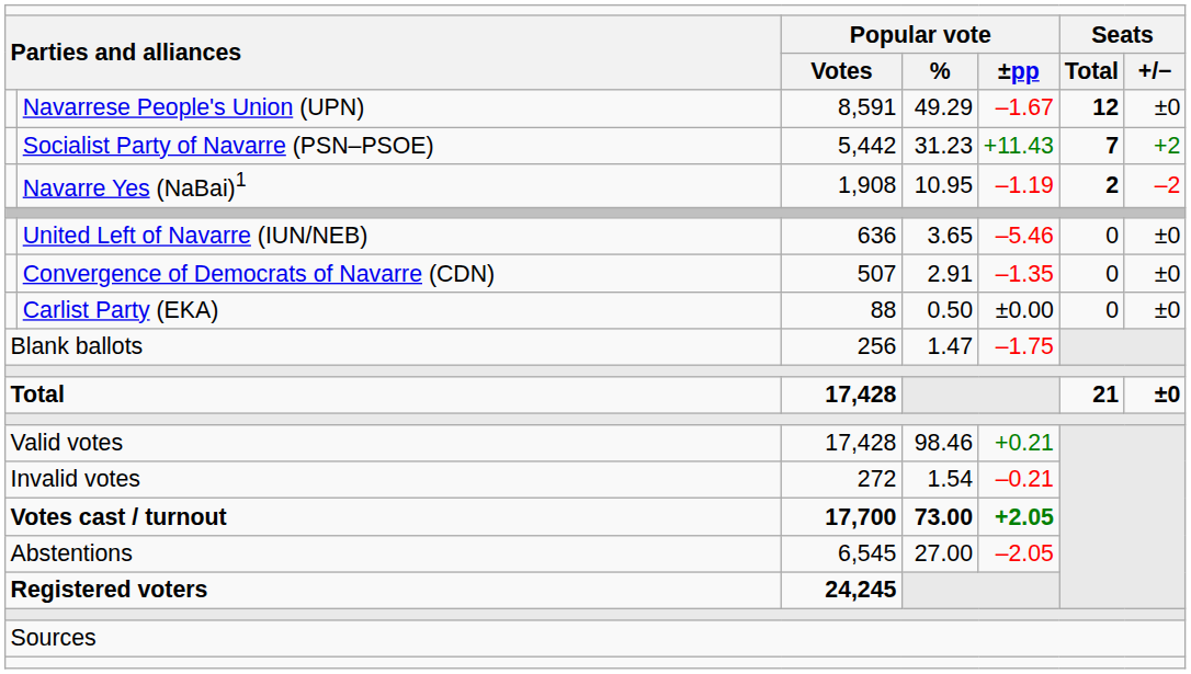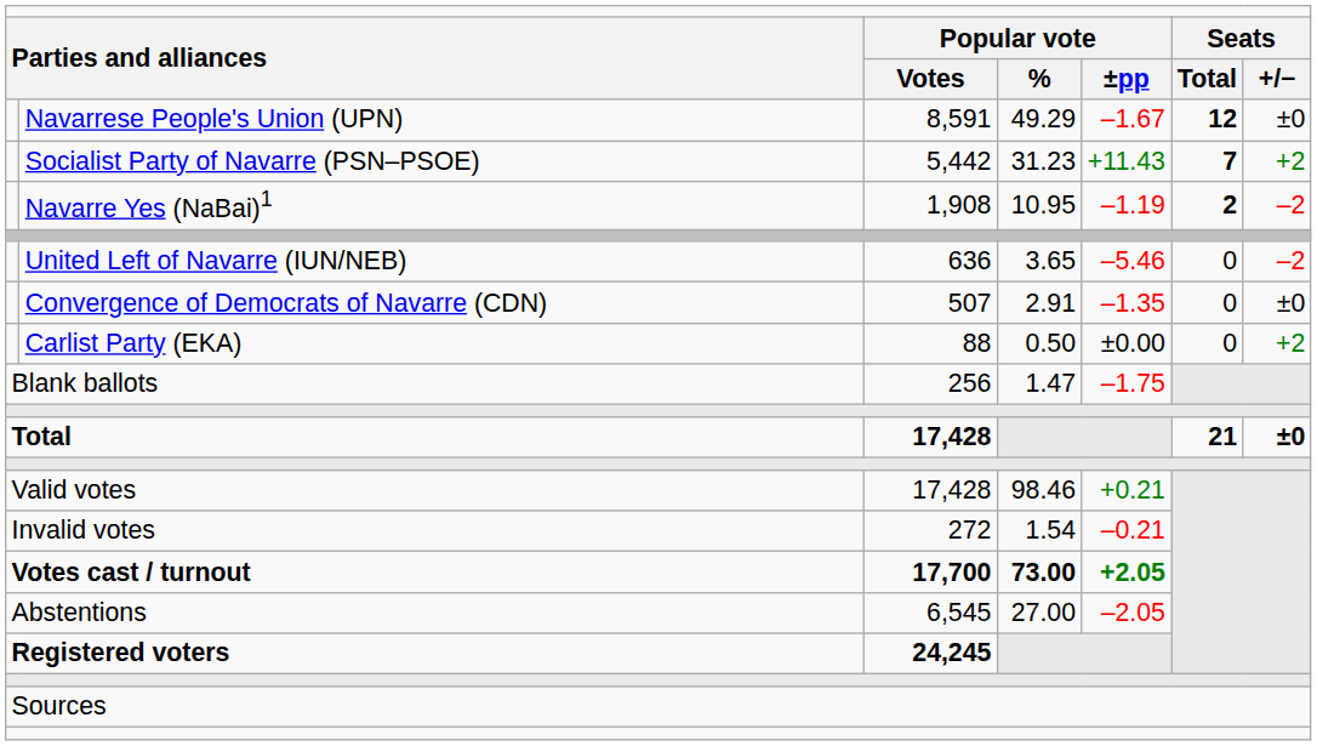United Left of Navarre (IUN/NEB) | column 7: ±0 -> –2
Carlist Party (EKA) | column 7: ±0 -> +2
